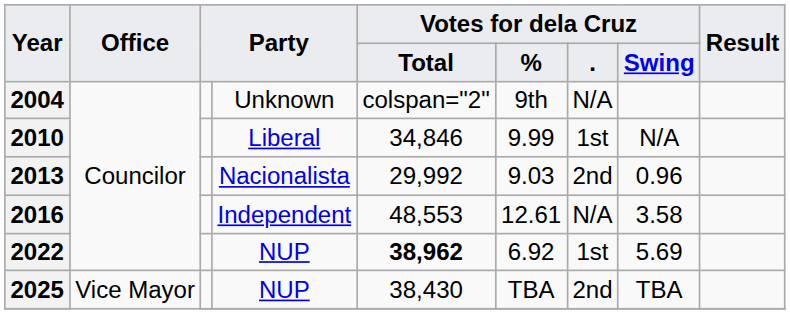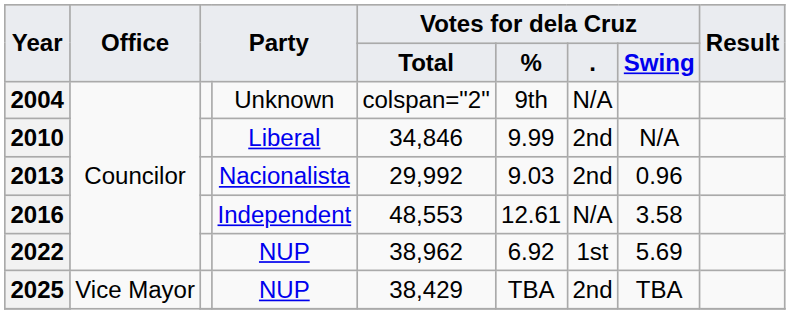2010 | Votes for dela Cruz / .: 1st -> 2nd
2022 | Votes for dela Cruz / Total: bold -> normal
2025 | Votes for dela Cruz / Total: 38,430 -> 38,429
